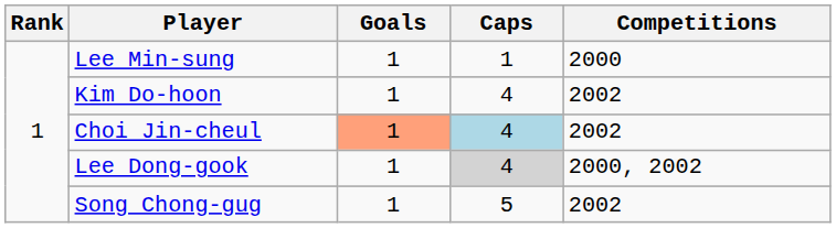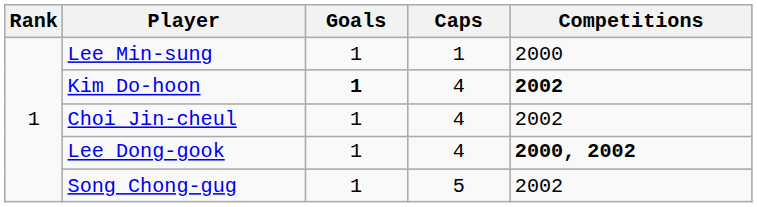Kim Do-hoon | Goals: normal -> bold
Kim Do-hoon | Competitions: normal -> bold
Choi Jin-cheul | Goals: lightsalmon background -> no background
Choi Jin-cheul | Caps: lightblue background -> no background
Lee Dong-gook | Caps: lightgrey background -> no background
Lee Dong-gook | Competitions: normal -> bold
